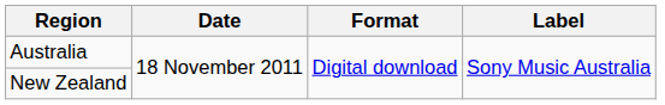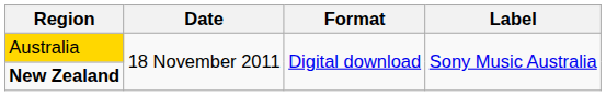Australia | Region: no background -> gold background
New Zealand | Region: normal -> bold
